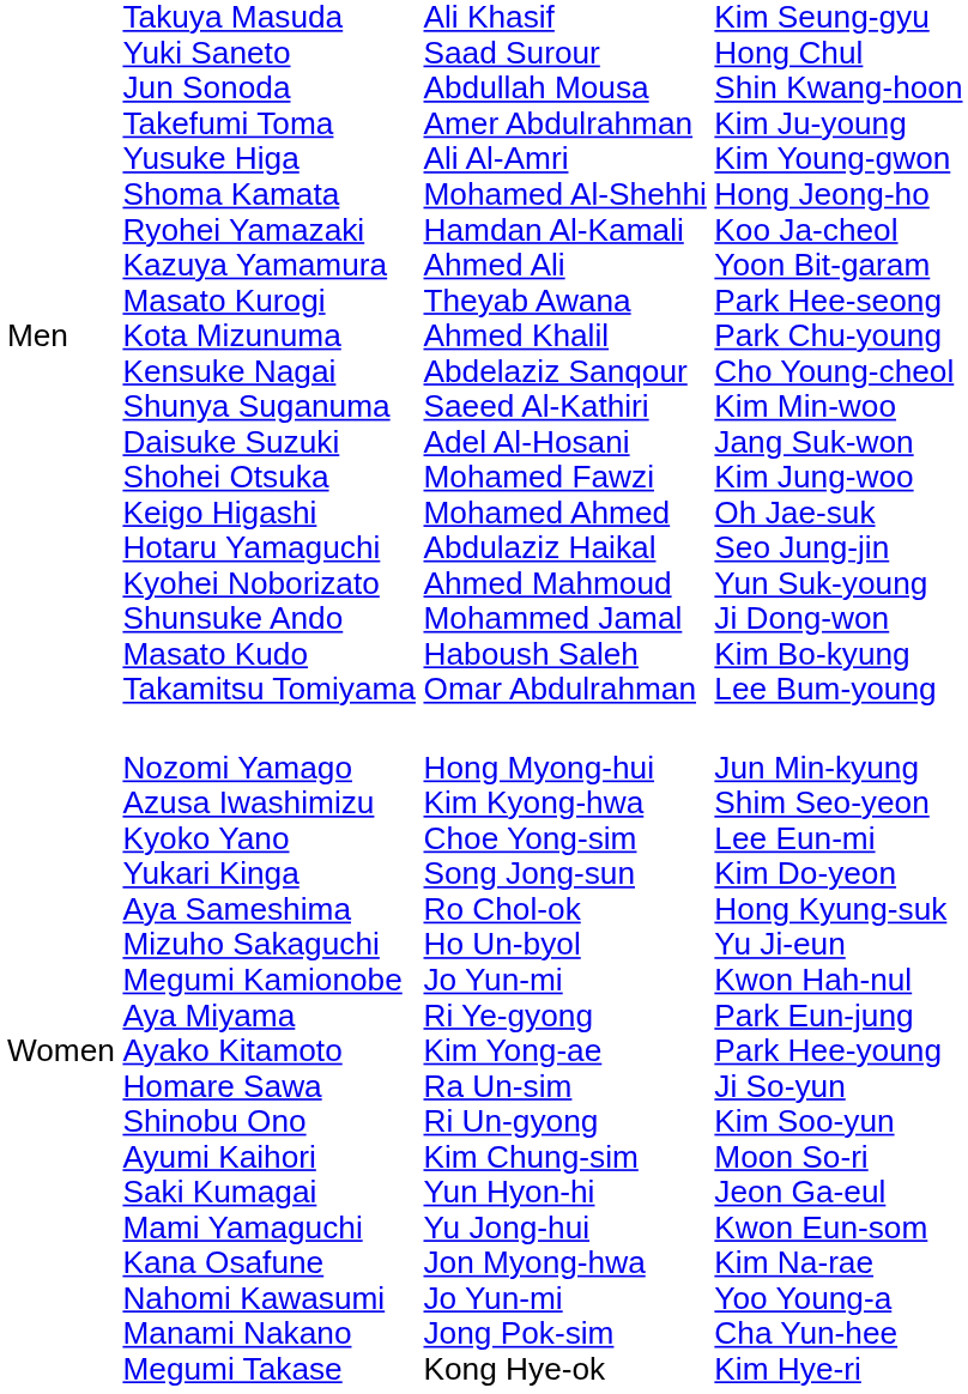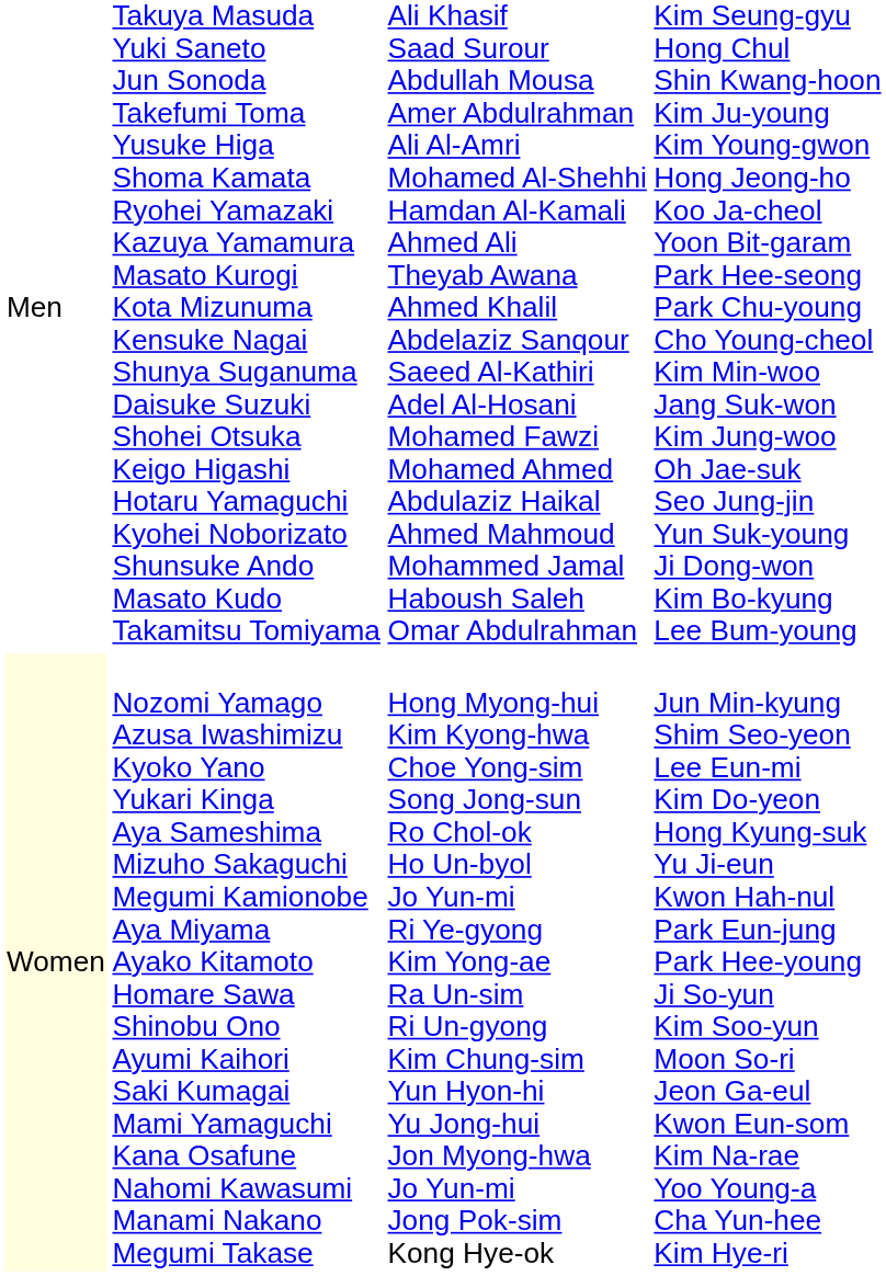Women | column 1: no background -> lightyellow background
